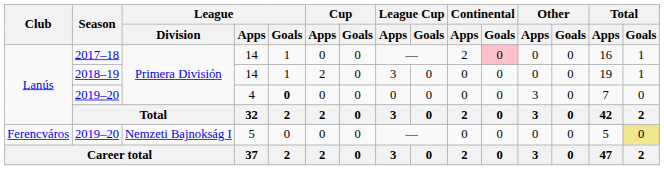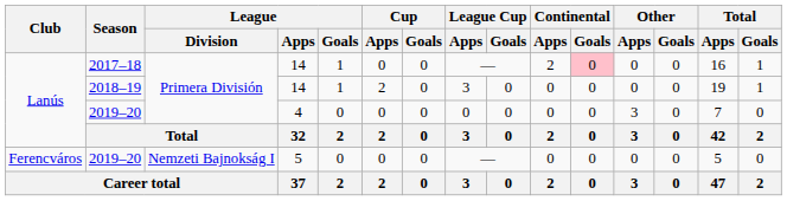2019–20 / 4 | League / Goals: bold -> normal
2019–20 / 5 | Total / Goals: khaki background -> no background
